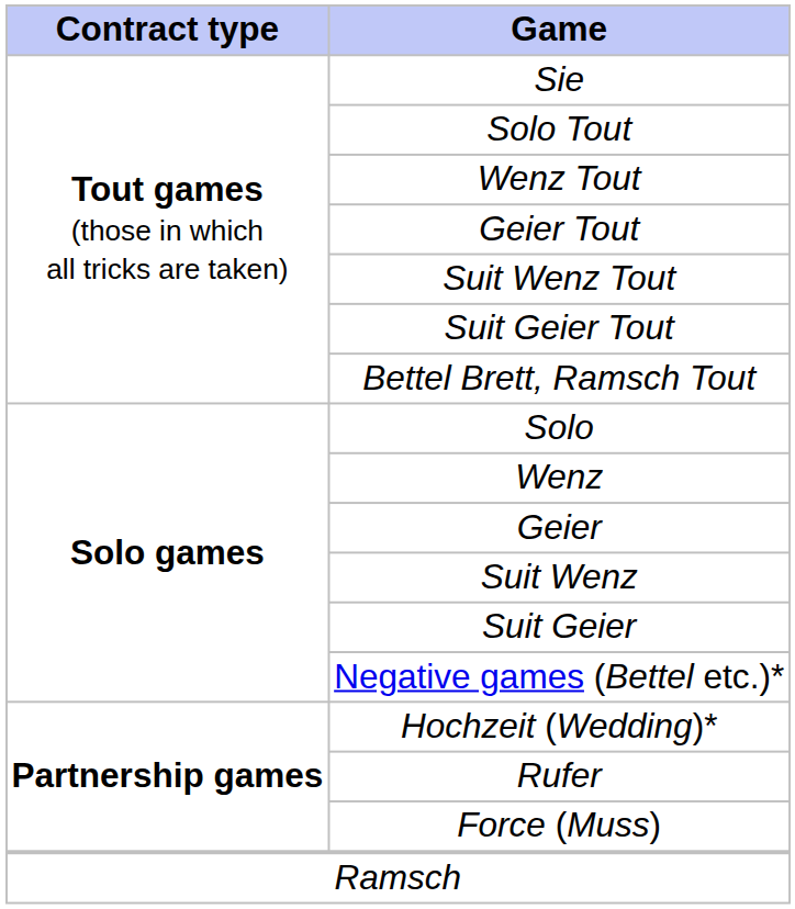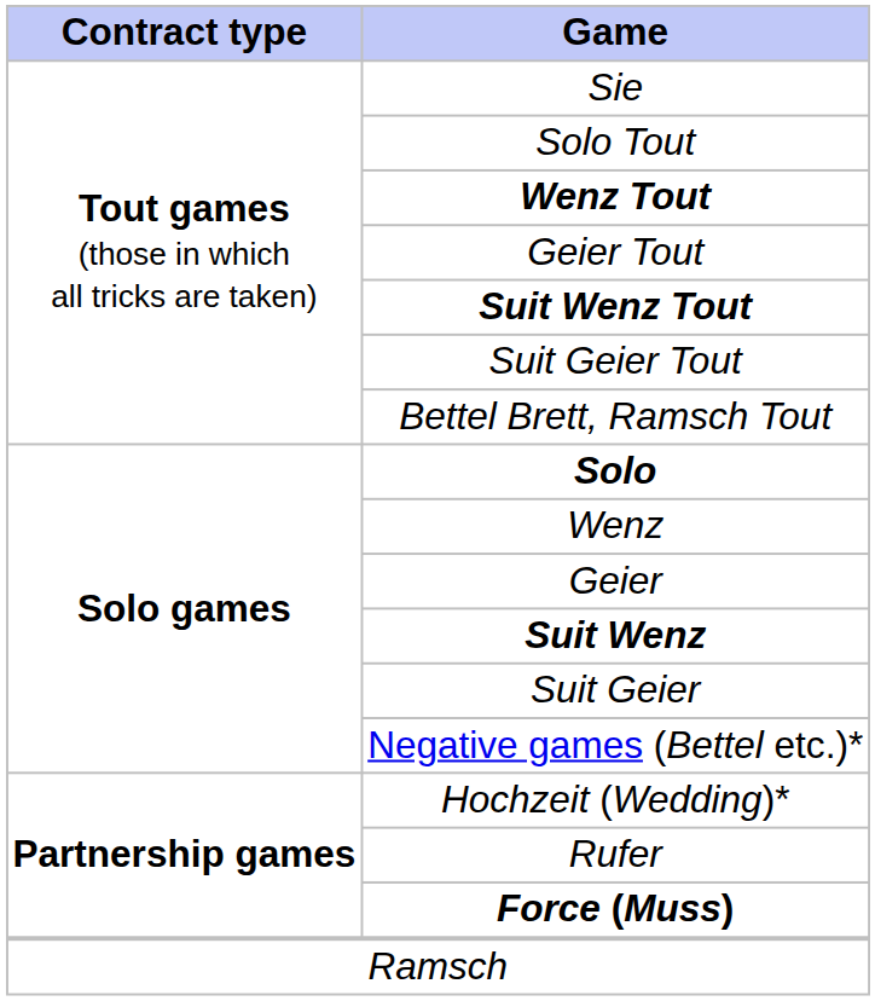Wenz Tout | Game: normal -> bold
Suit Wenz Tout | Game: normal -> bold
Solo | Game: normal -> bold
Suit Wenz | Game: normal -> bold
Force (Muss) | Game: normal -> bold
